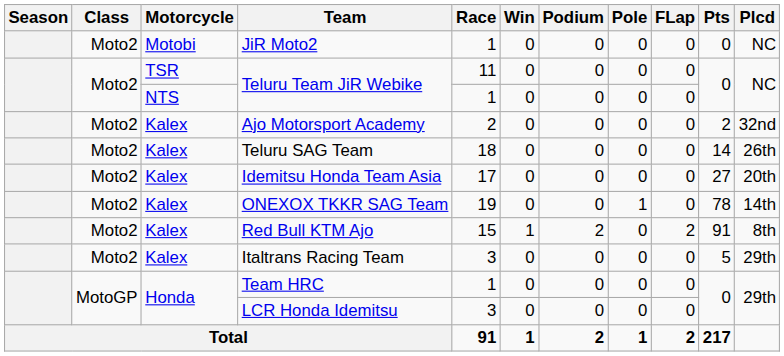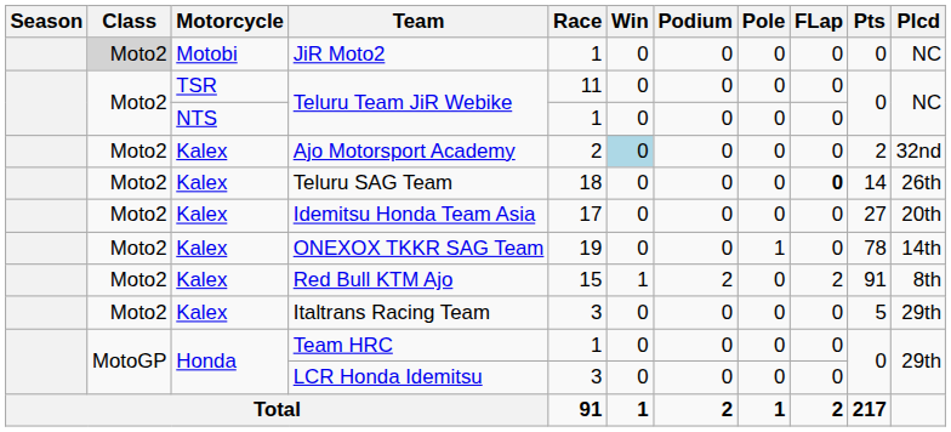JiR Moto2 | Class: no background -> lightgrey background
Ajo Motorsport Academy | Win: no background -> lightblue background
Teluru SAG Team | FLap: normal -> bold
